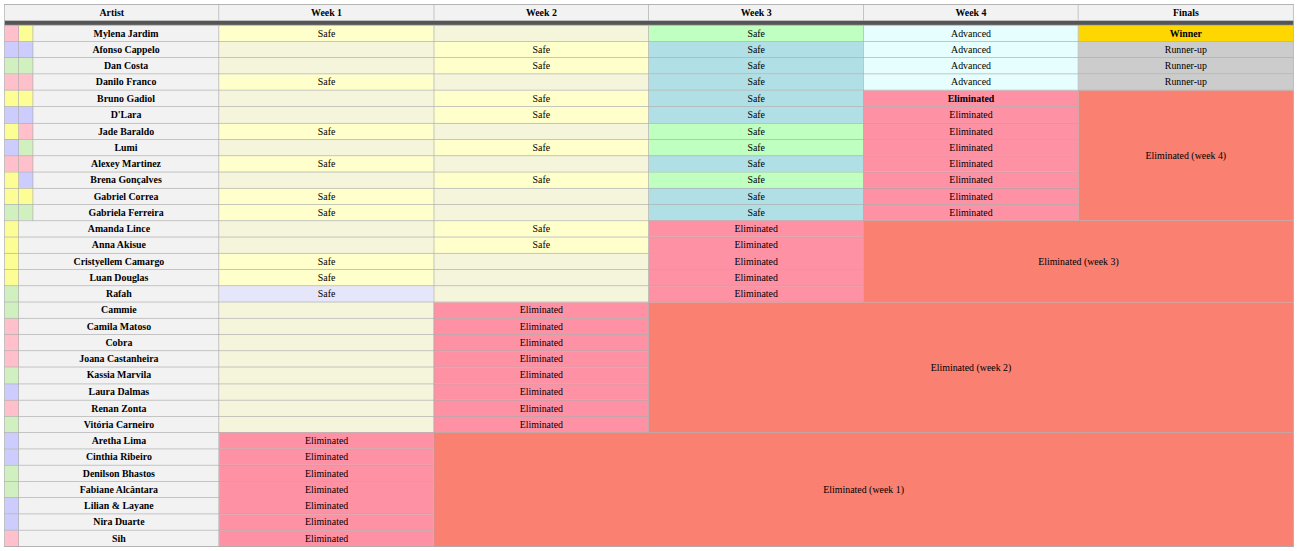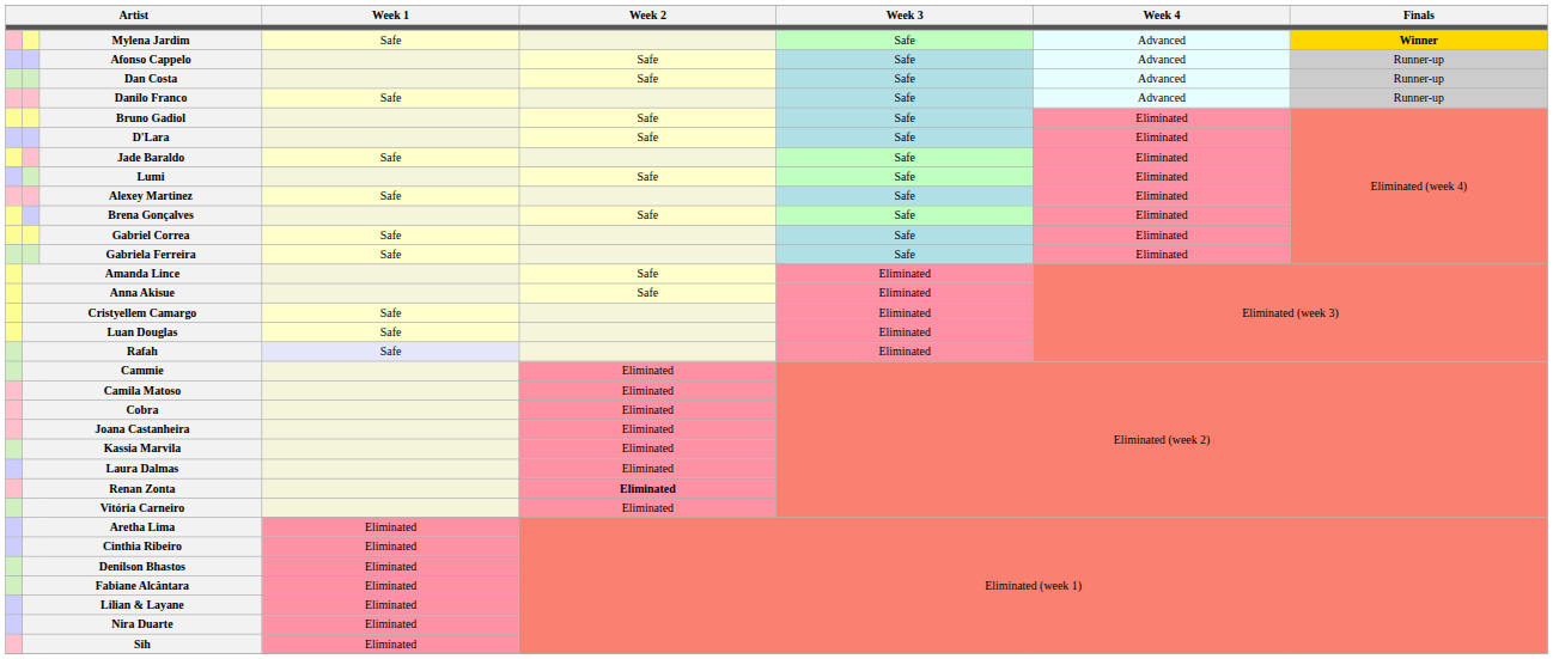Bruno Gadiol | Week 4: bold -> normal
Renan Zonta | Week 2: normal -> bold
